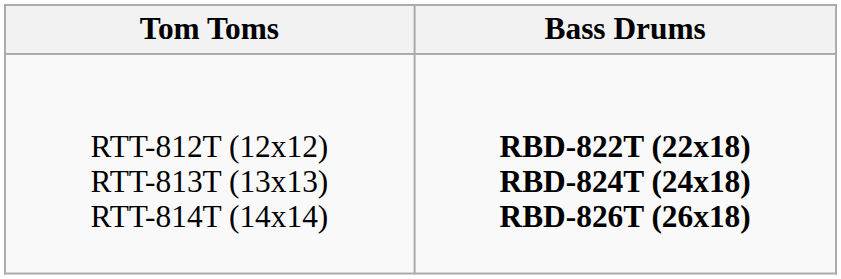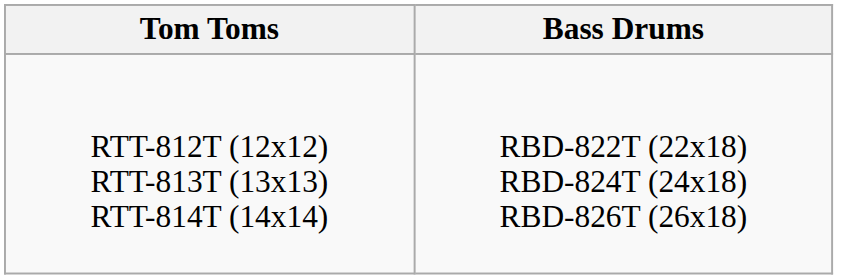RTT-812T (12x12) RTT-813T (13x13) RTT-814T (14x14) | Bass Drums: bold -> normal
